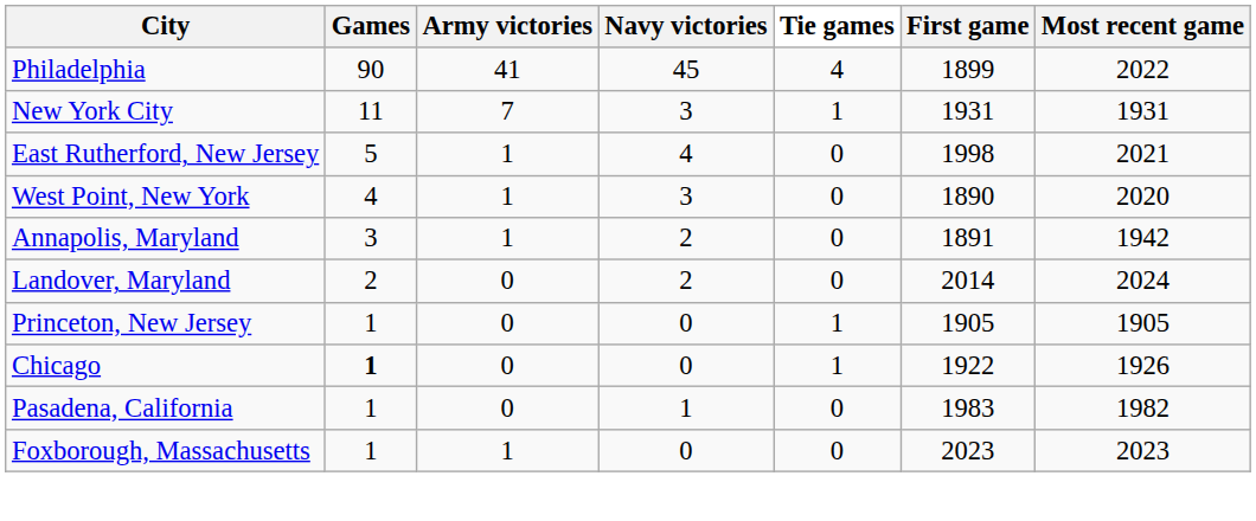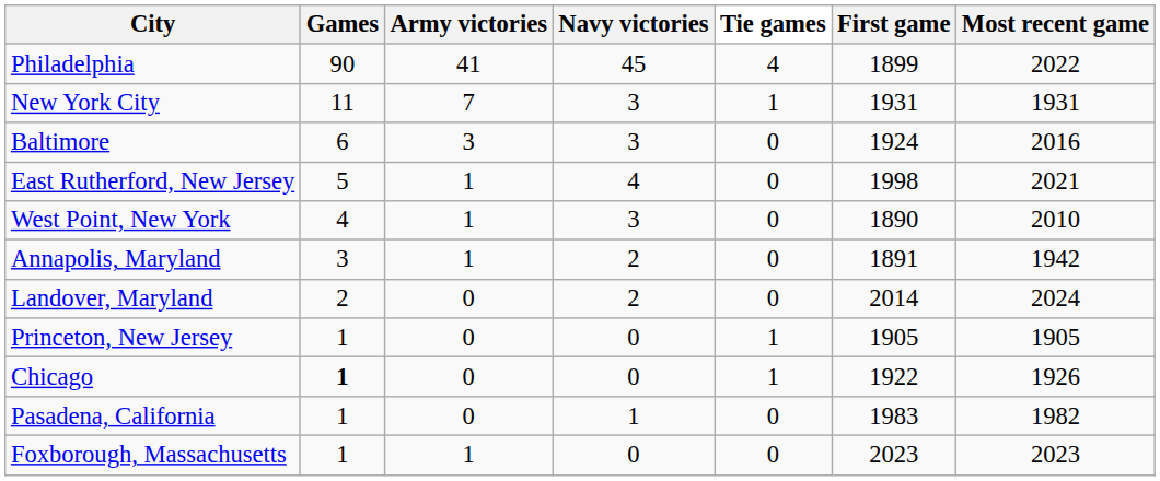+ row: Baltimore | 6 | 3 | 3 | 0 | 1924 | 2016
West Point, New York | Most recent game: 2020 -> 2010
